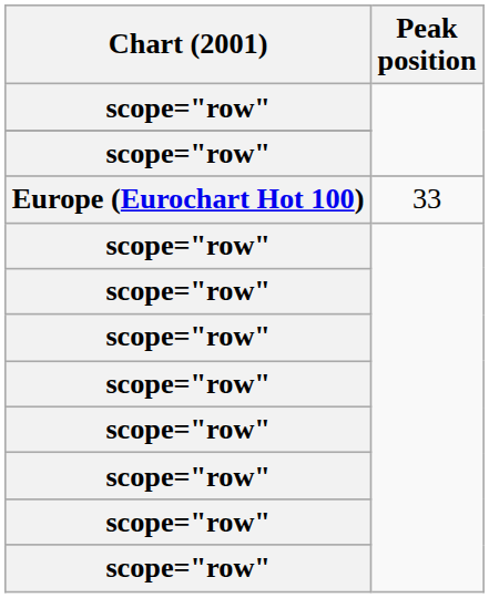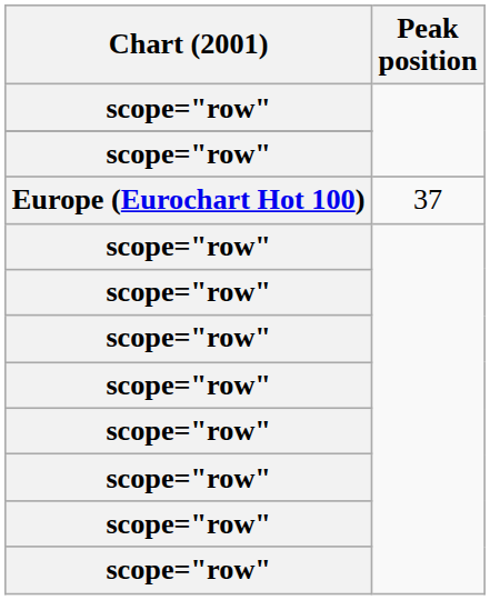Europe (Eurochart Hot 100) | Peak position: 33 -> 37
